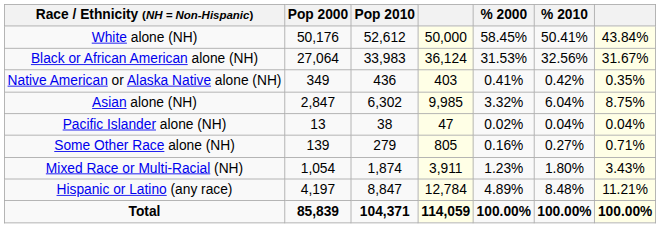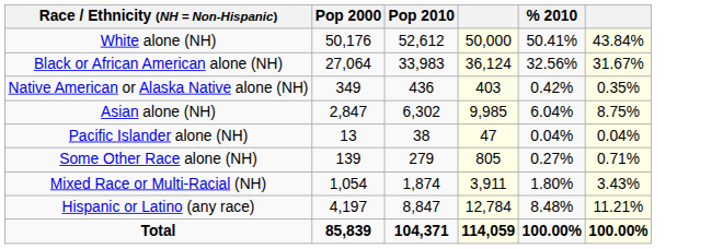- column: % 2000 | 58.45% | 31.53% | 0.41% | 3.32% | 0.02% | 0.16% | 1.23% | 4.89% | 100.00%
